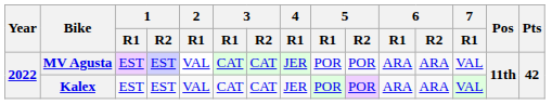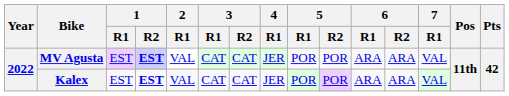MV Agusta | 1 / R2: normal -> bold
Kalex | 1 / R2: normal -> bold
